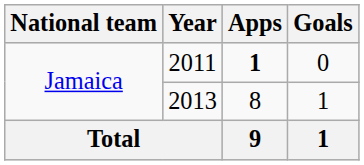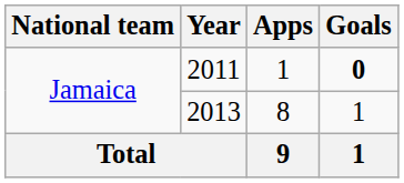2011 | Apps: bold -> normal
2011 | Goals: normal -> bold
